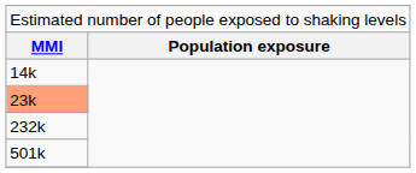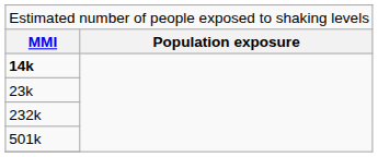14k | column 1: normal -> bold
23k | column 1: lightsalmon background -> no background
